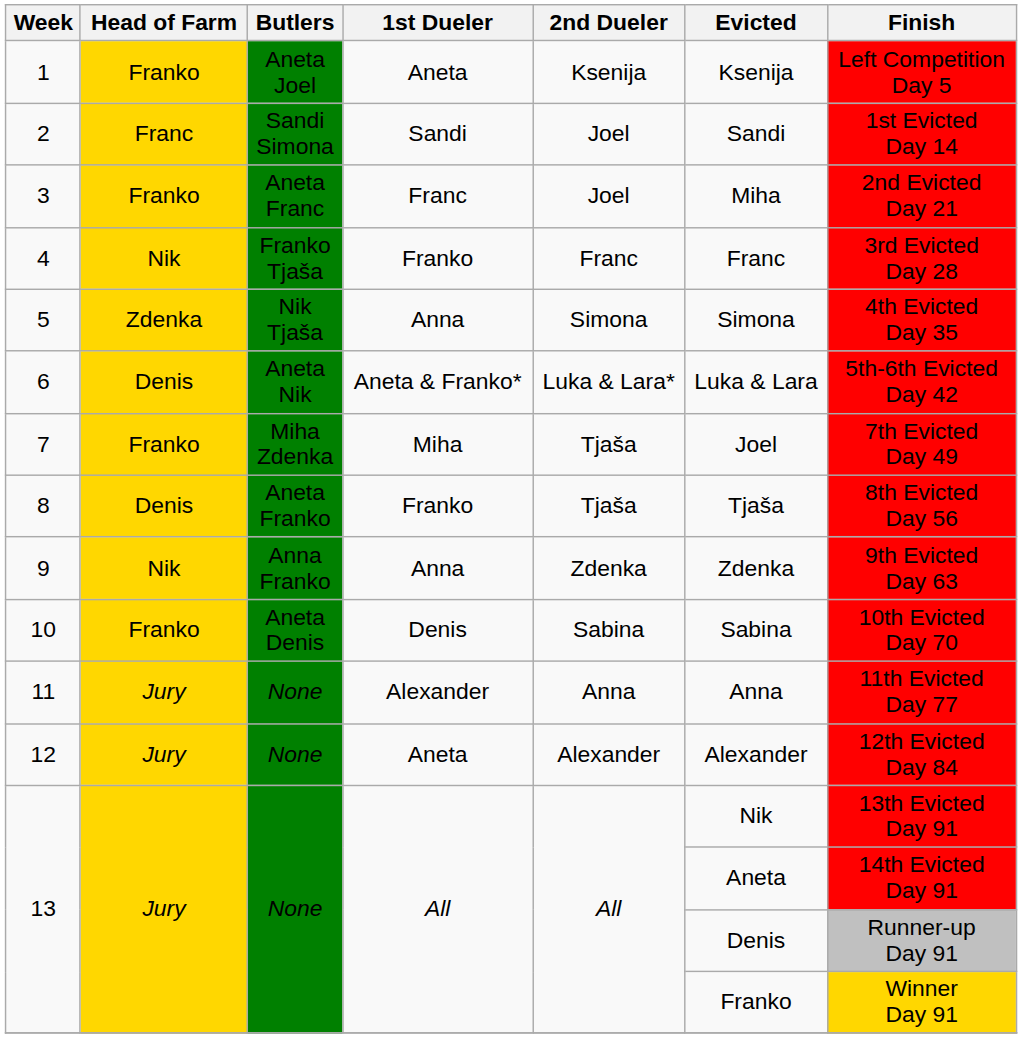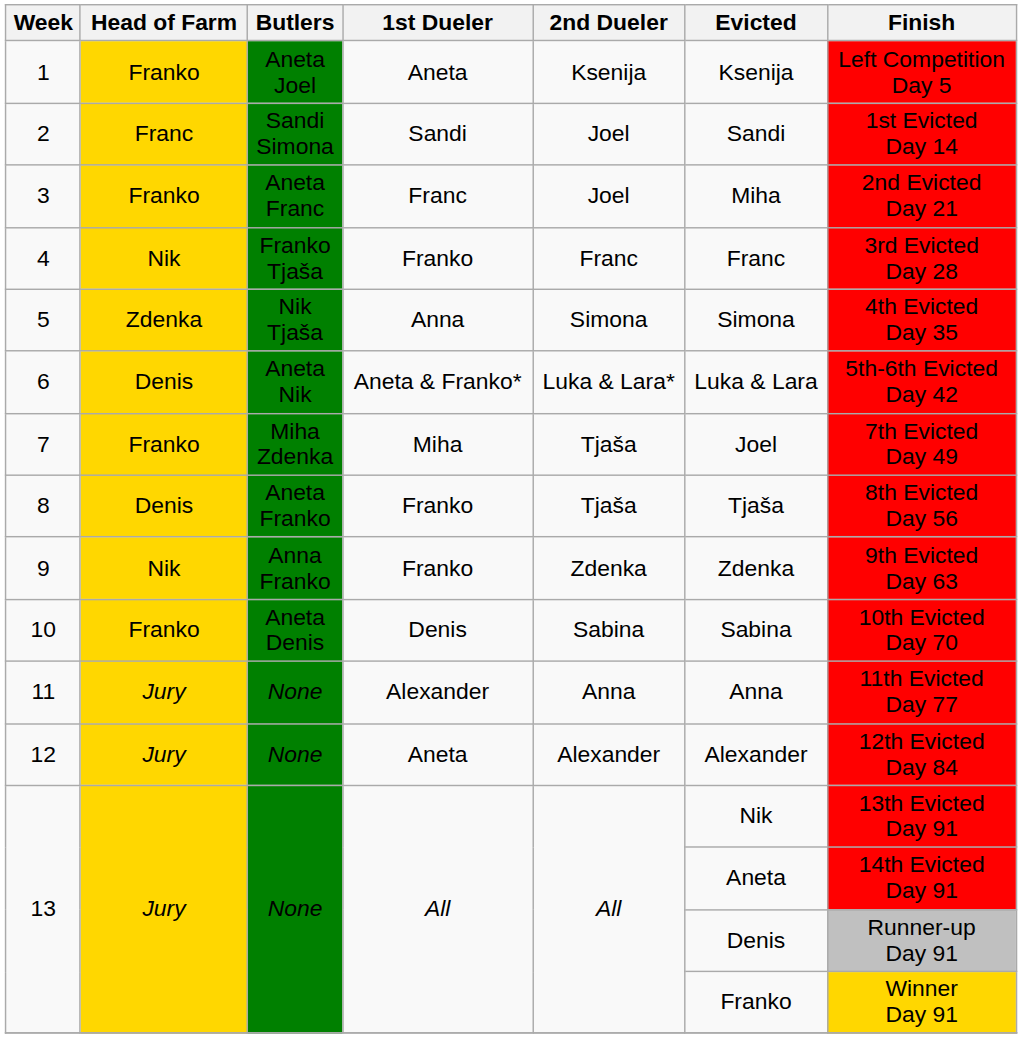9 | 1st Dueler: Anna -> Franko
